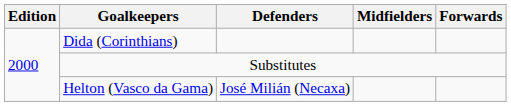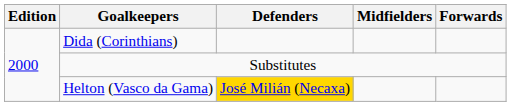Helton (Vasco da Gama) | Defenders: no background -> gold background
